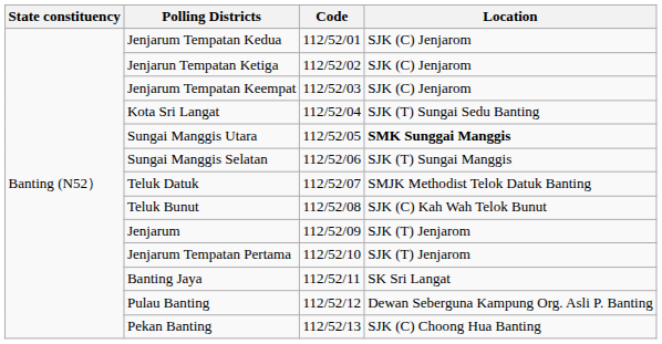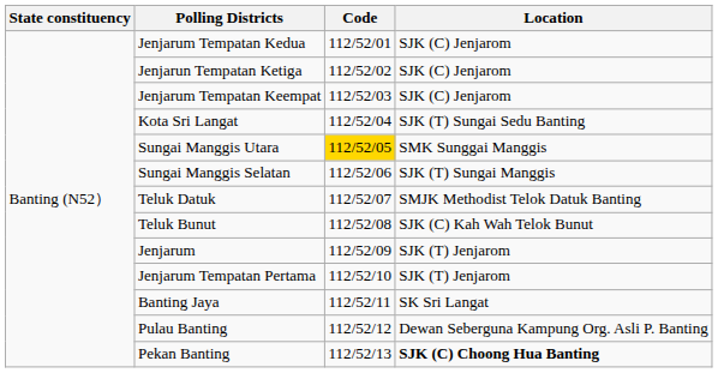Sungai Manggis Utara | Code: no background -> gold background
Sungai Manggis Utara | Location: bold -> normal
Pekan Banting | Location: normal -> bold
